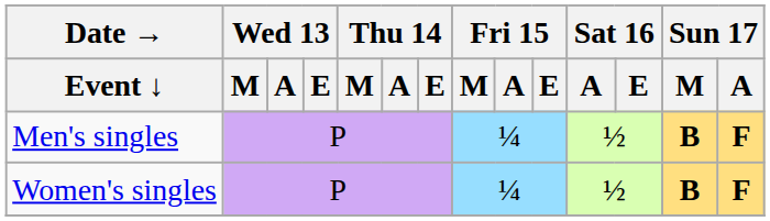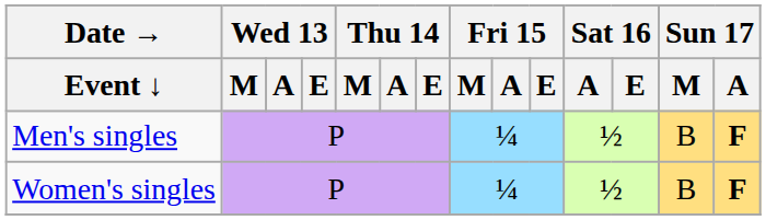Men's singles | Sun 17 / M: bold -> normal
Women's singles | Sun 17 / M: bold -> normal
